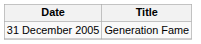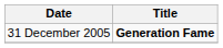31 December 2005 | Title: normal -> bold
